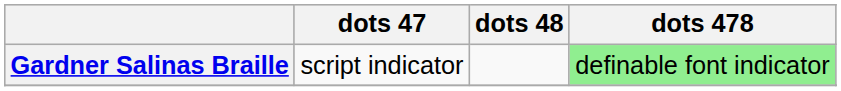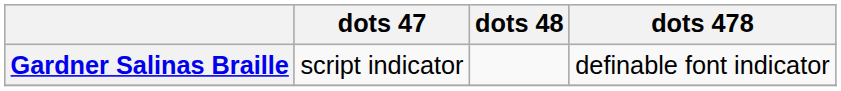Gardner Salinas Braille | dots 478: lightgreen background -> no background
